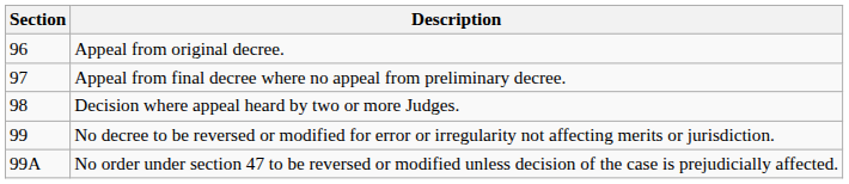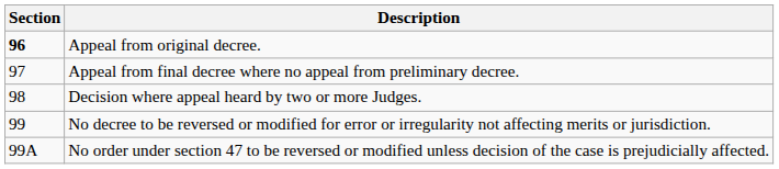Appeal from original decree. | Section: normal -> bold
